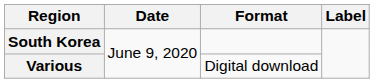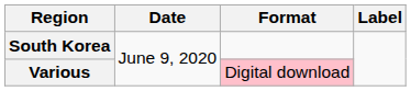Various | Format: no background -> pink background
